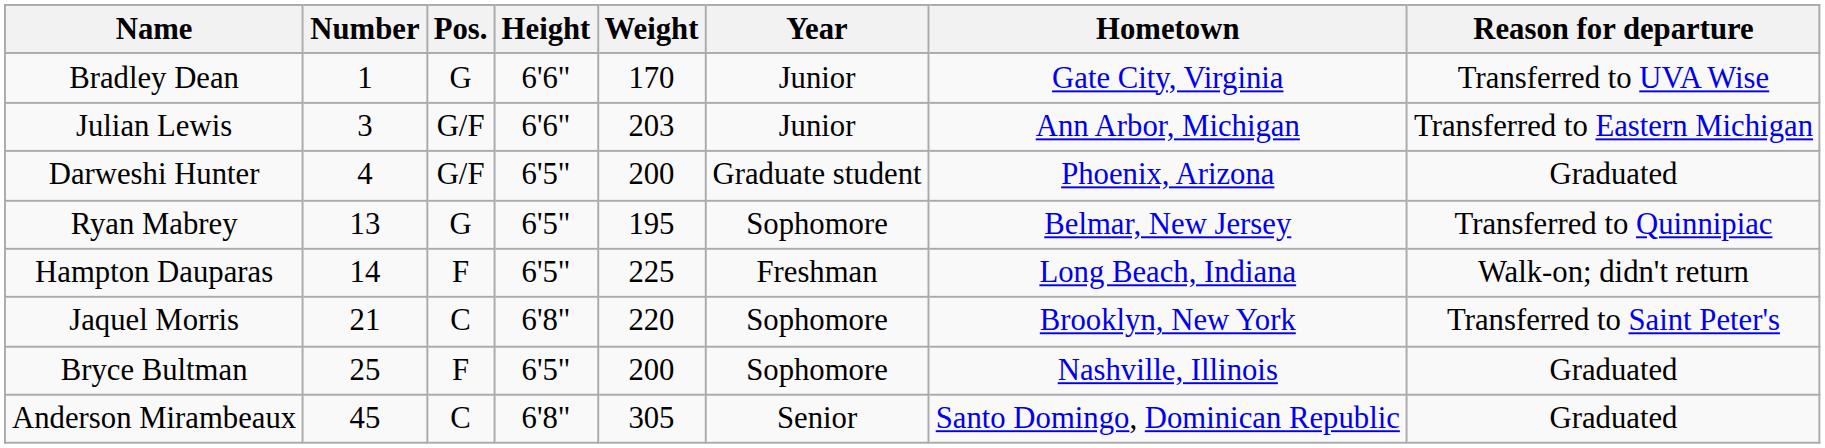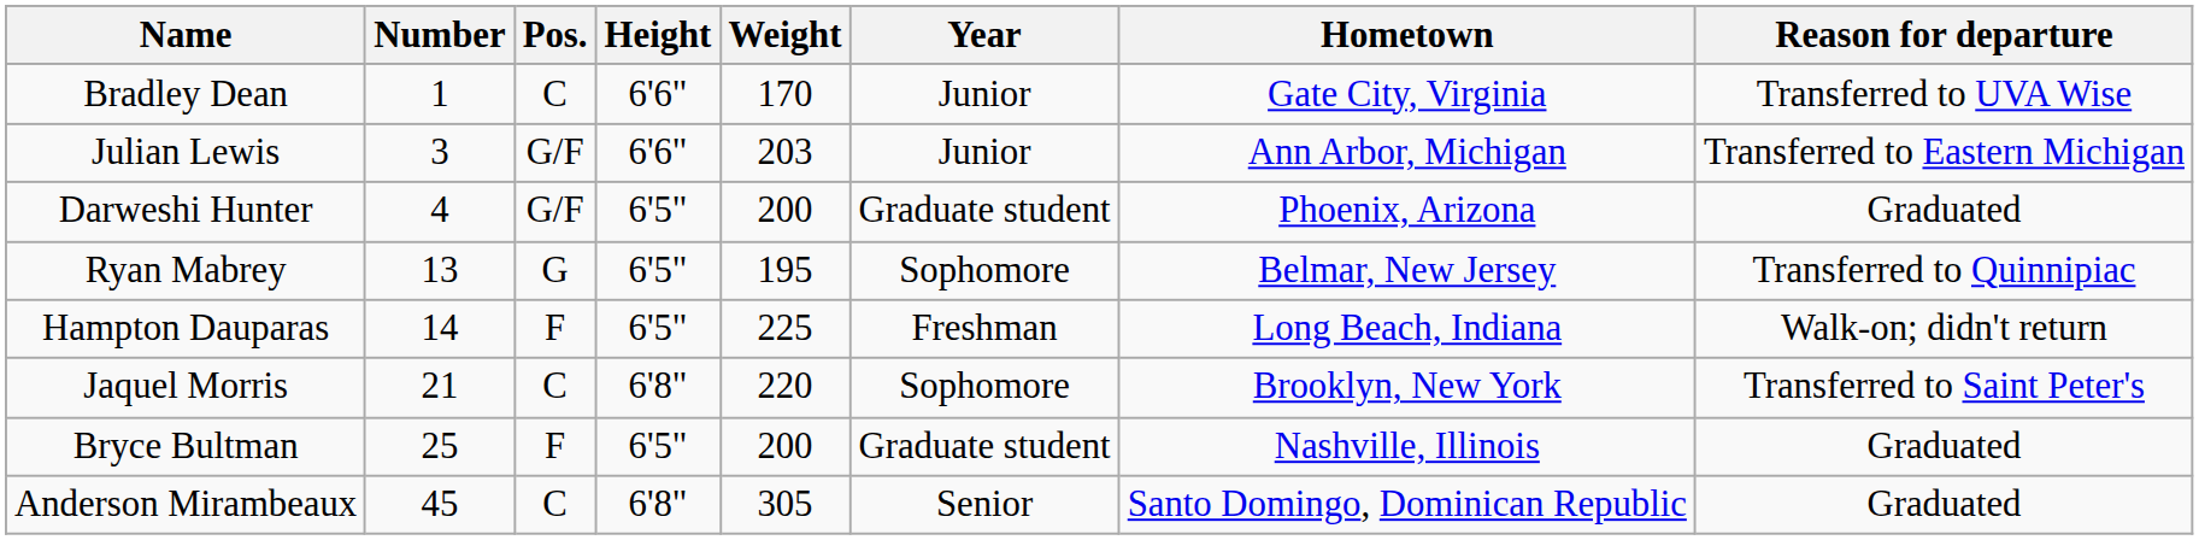Bradley Dean | Pos.: G -> C
Bryce Bultman | Year: Sophomore -> Graduate student
